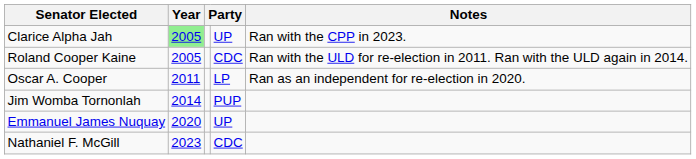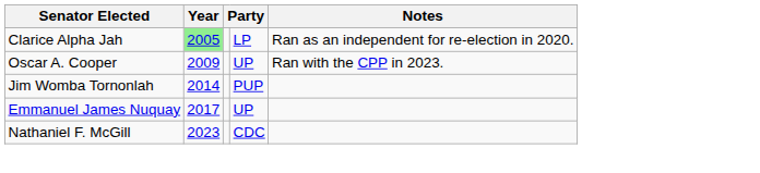Clarice Alpha Jah | column 4: UP -> LP
Clarice Alpha Jah | Notes: Ran with the CPP in 2023. -> Ran as an independent for re-election in 2020.
- row: Roland Cooper Kaine | 2005 | CDC | Ran with the ULD for re-election in 2011. Ran with the ULD again in 2014.
Oscar A. Cooper | Year: 2011 -> 2009
Oscar A. Cooper | column 4: LP -> UP
Oscar A. Cooper | Notes: Ran as an independent for re-election in 2020. -> Ran with the CPP in 2023.
Emmanuel James Nuquay | Year: 2020 -> 2017
